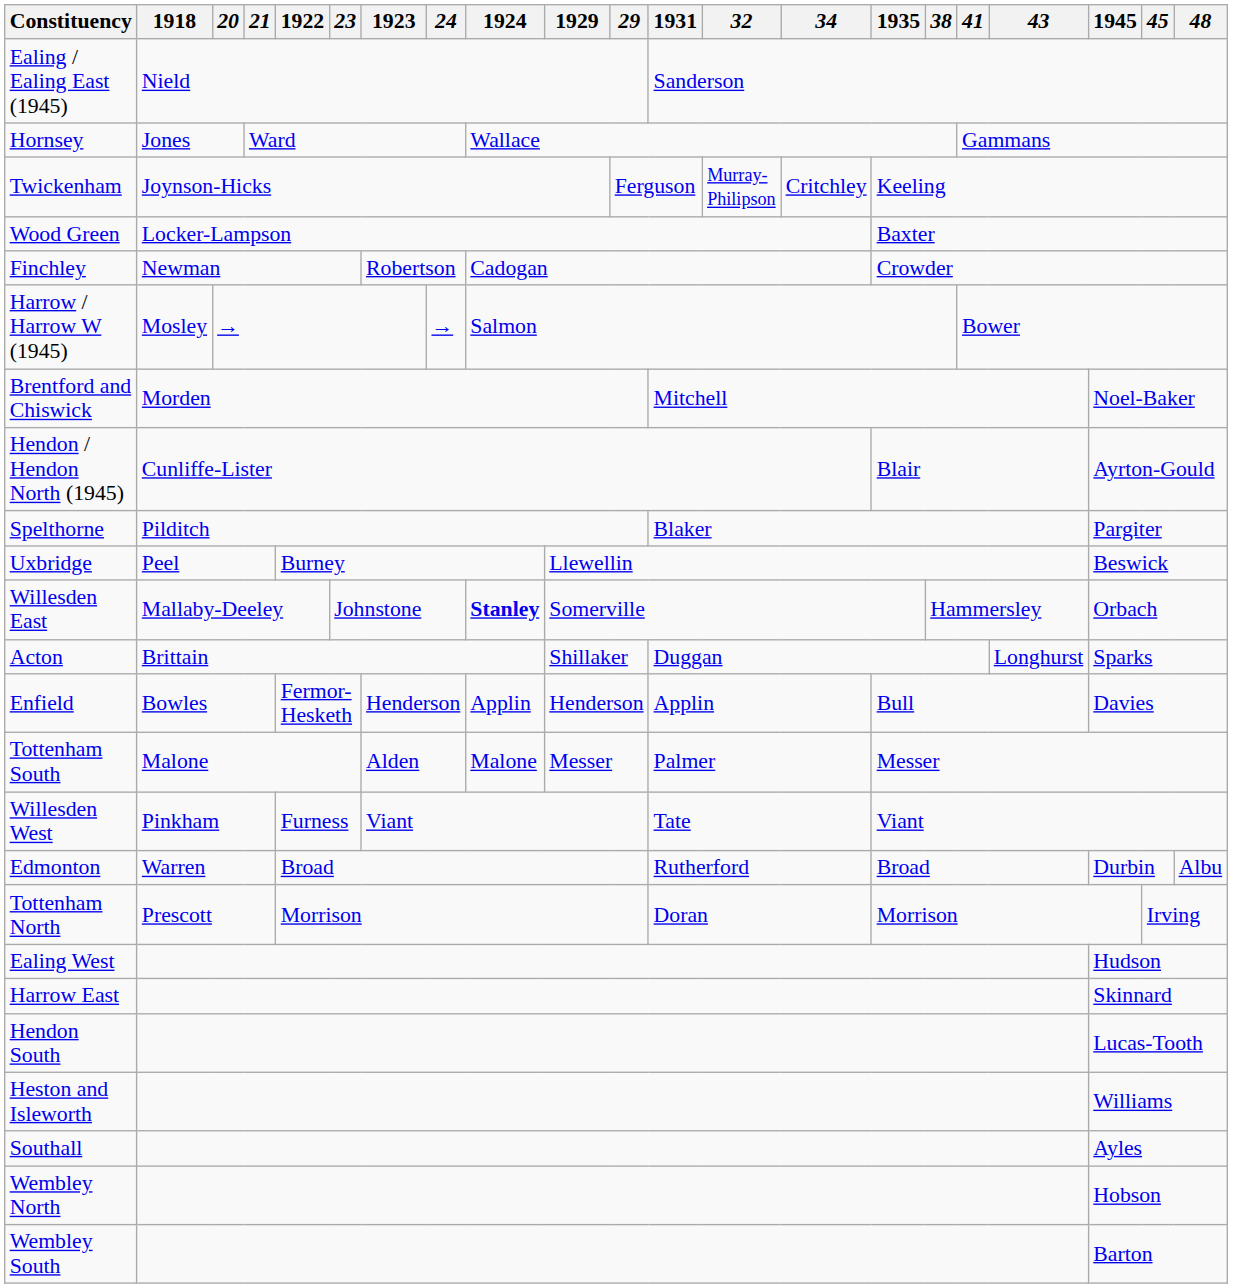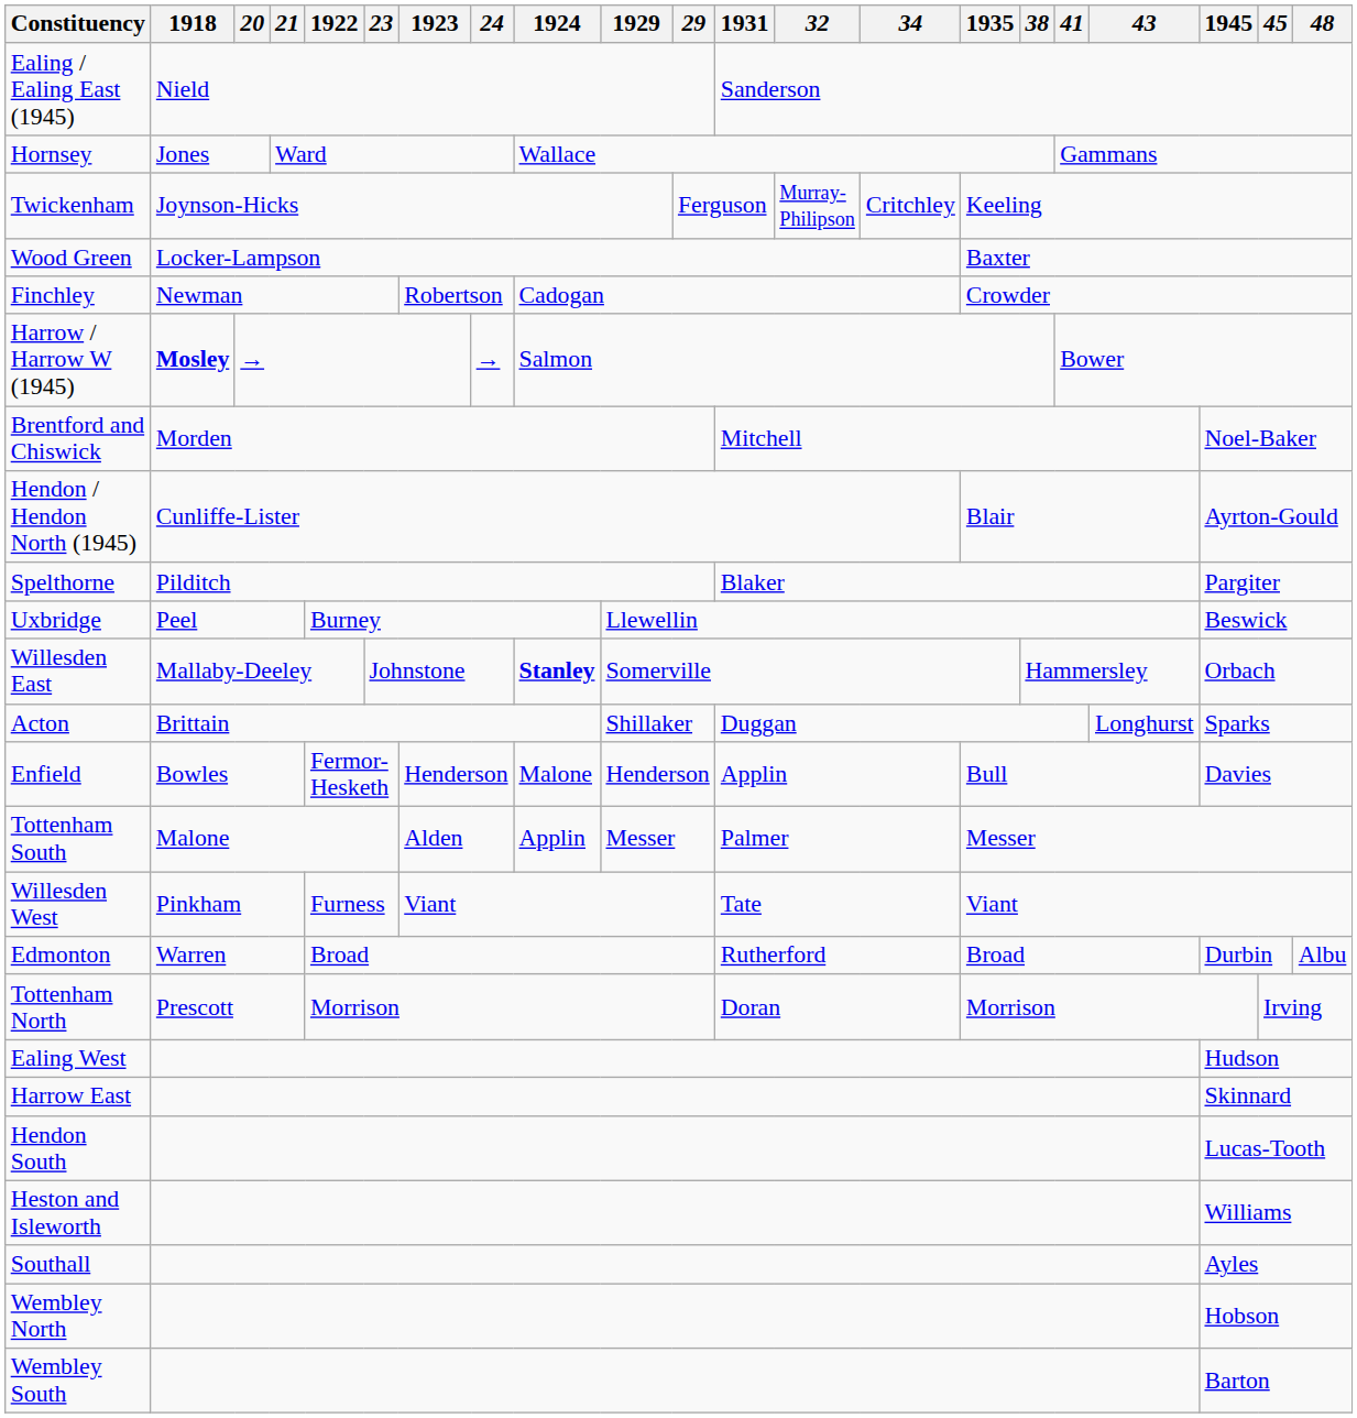Harrow / Harrow W (1945) | 1918: normal -> bold
Enfield | 1924: Applin -> Malone
Tottenham South | 1924: Malone -> Applin
